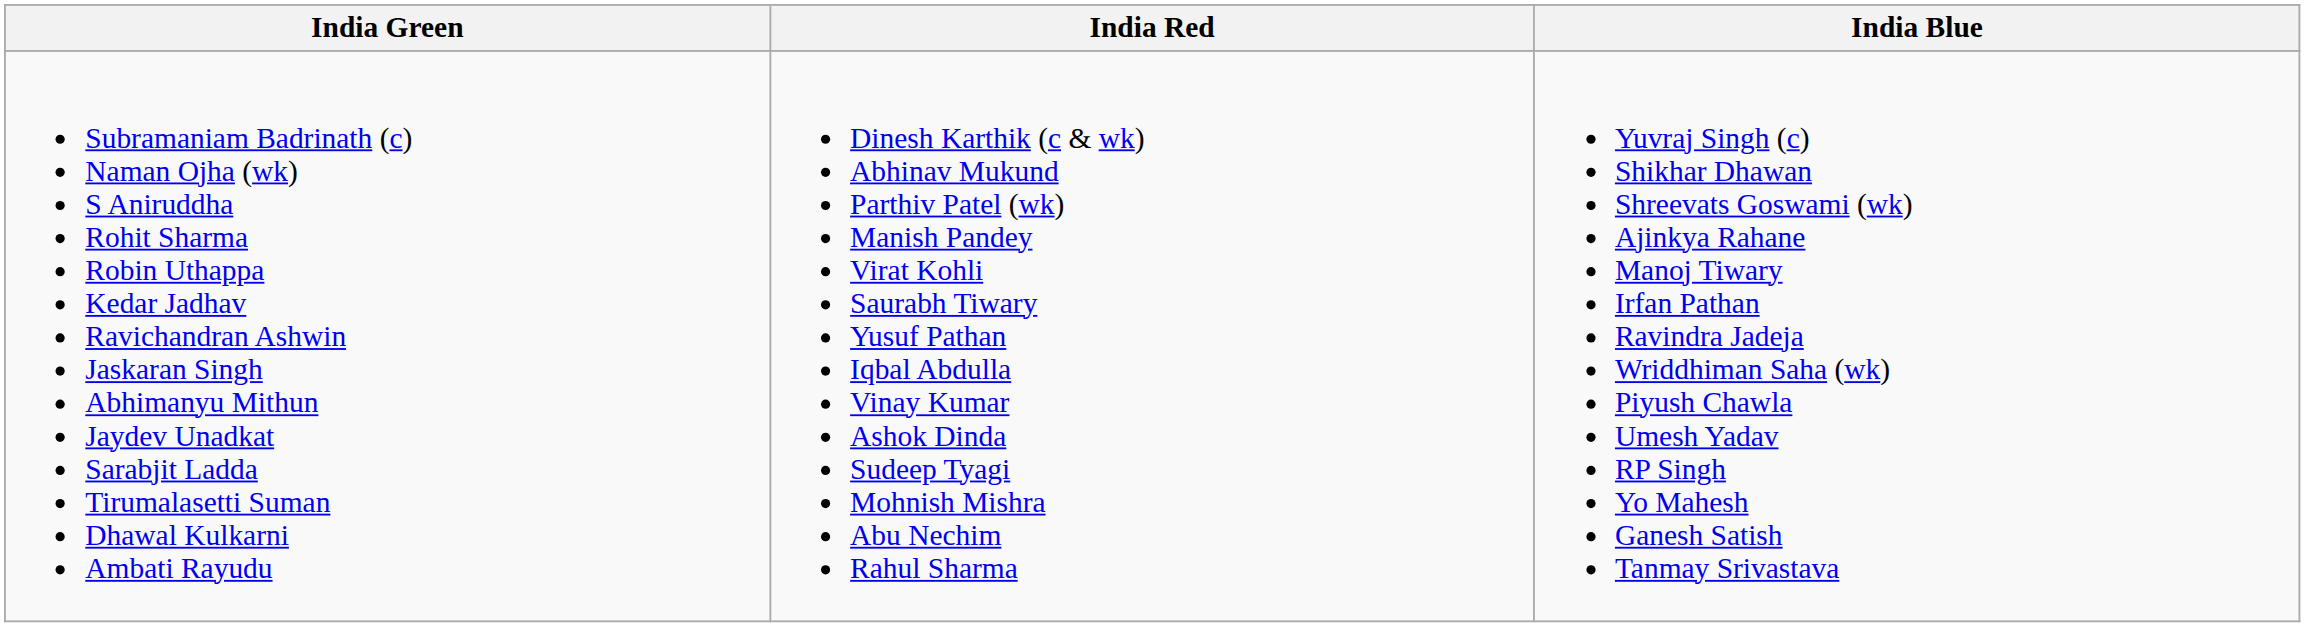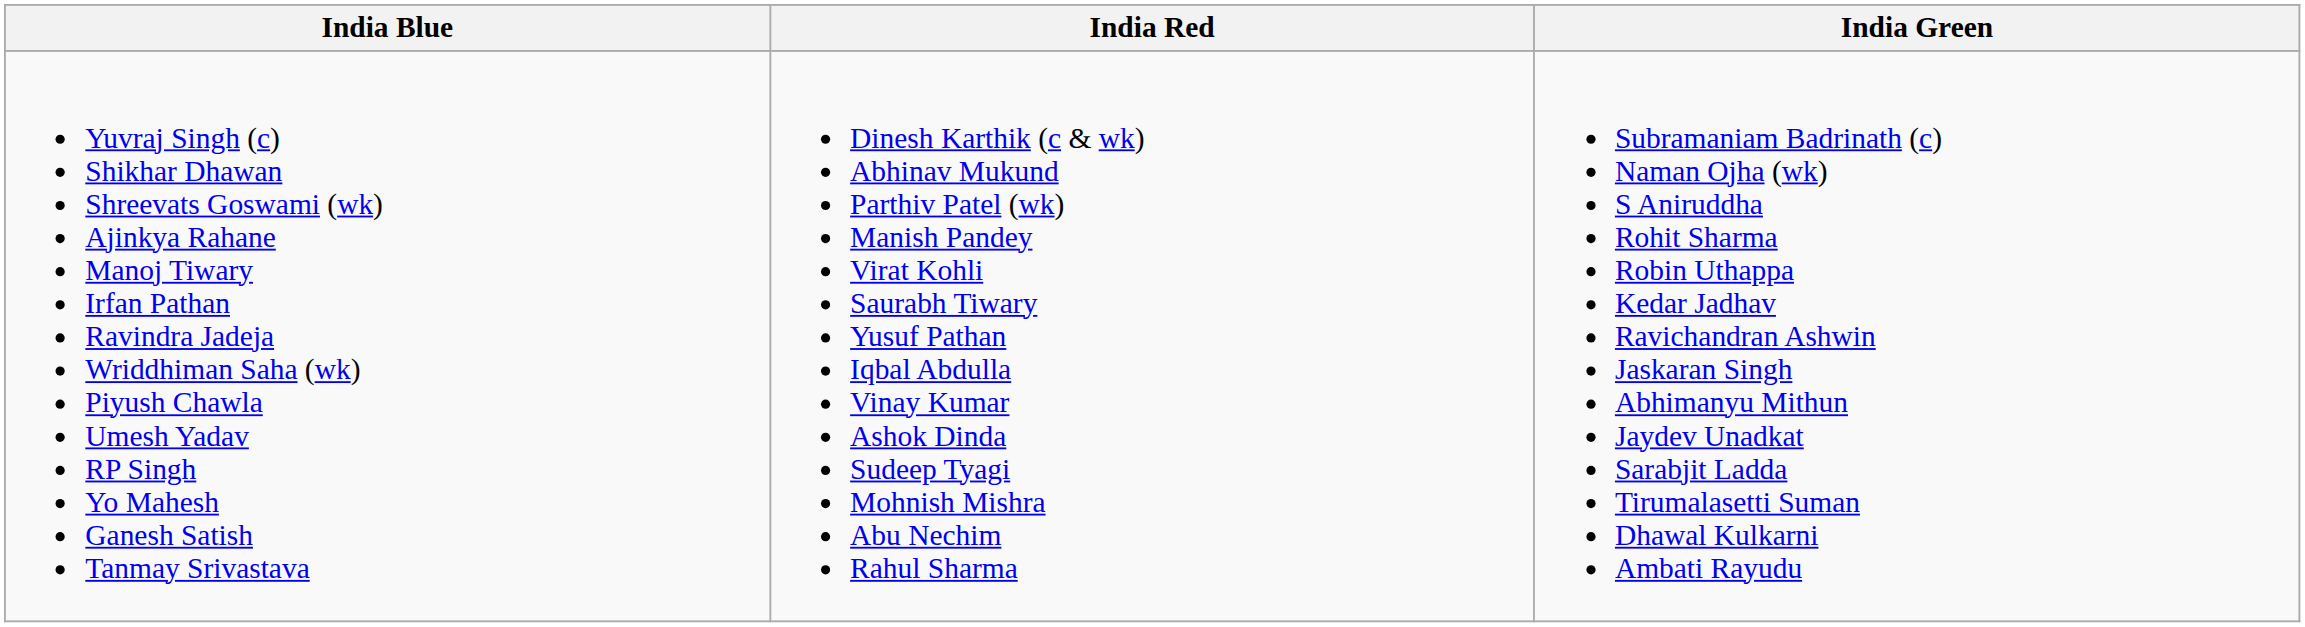columns swapped: India Blue <-> India Green
